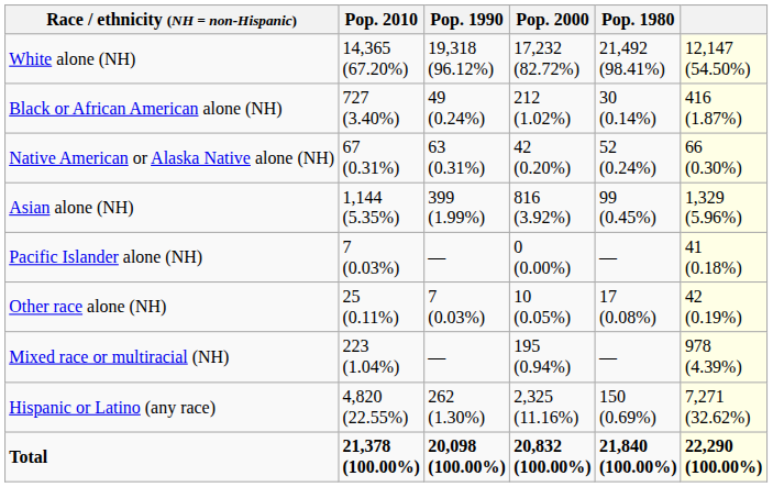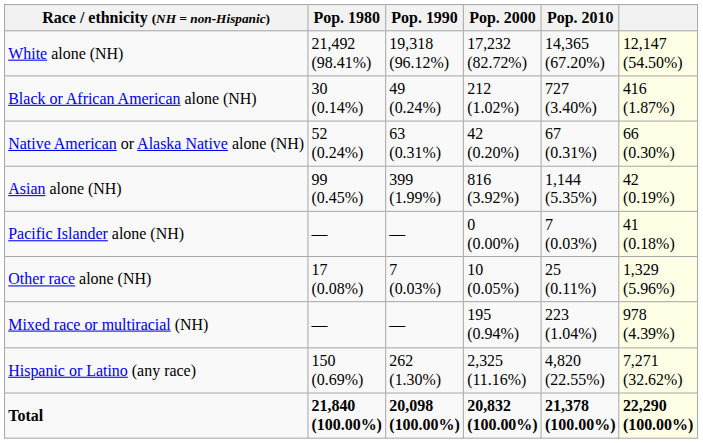columns swapped: Pop. 1980 <-> Pop. 2010
Asian alone (NH) | column 6: 1,329 (5.96%) -> 42 (0.19%)
Other race alone (NH) | column 6: 42 (0.19%) -> 1,329 (5.96%)
